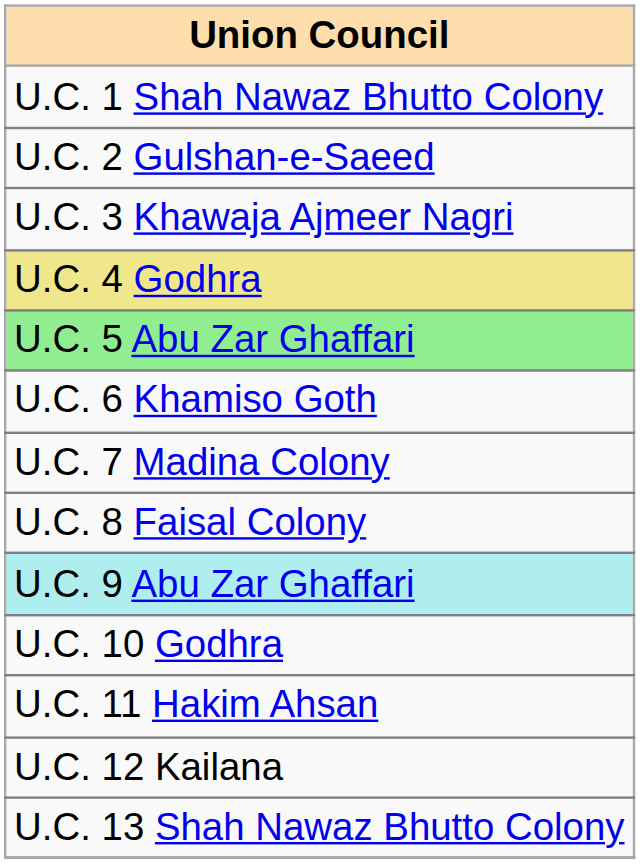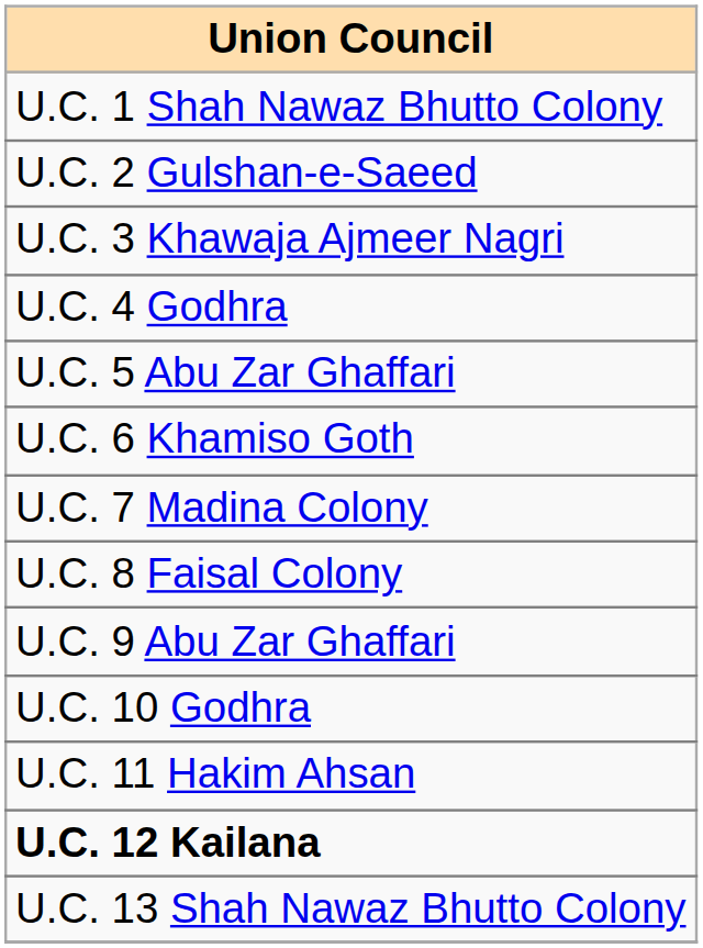row 5 | column 1: khaki background -> no background
row 6 | column 1: lightgreen background -> no background
row 10 | column 1: paleturquoise background -> no background
row 13 | column 1: normal -> bold
